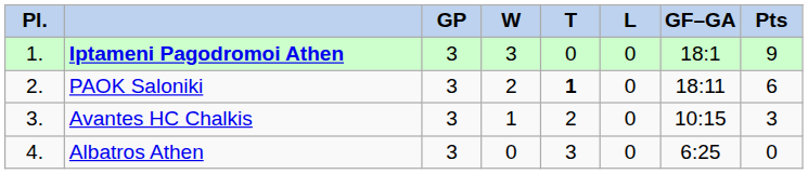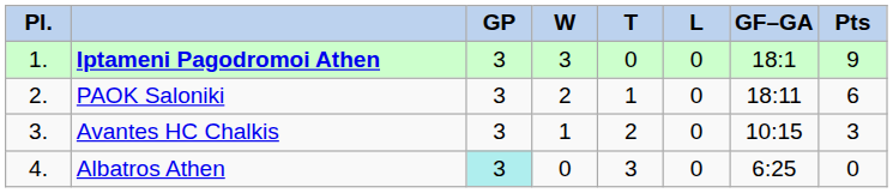PAOK Saloniki | column 5: bold -> normal
Albatros Athen | column 3: no background -> paleturquoise background
